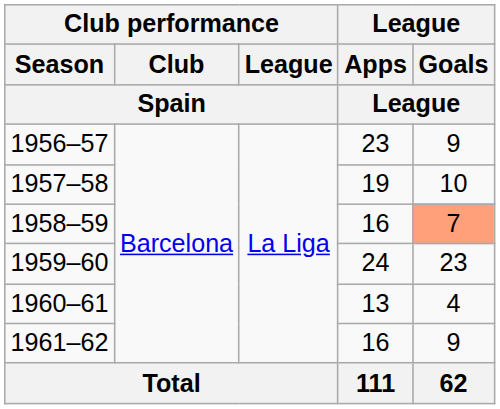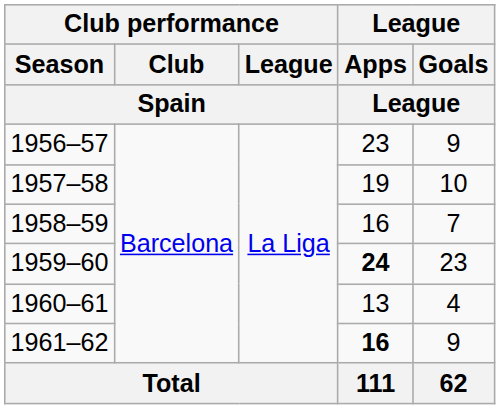1958–59 | League / Goals / League: lightsalmon background -> no background
1959–60 | League / Apps / League: normal -> bold
1961–62 | League / Apps / League: normal -> bold
